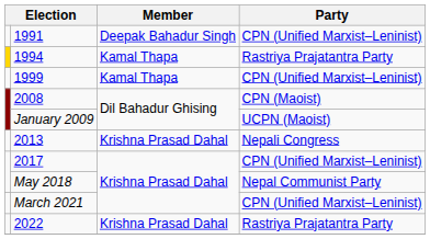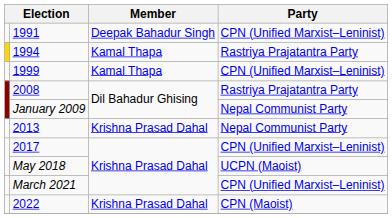2008 | Party: CPN (Maoist) -> Rastriya Prajatantra Party
January 2009 | Party: UCPN (Maoist) -> Nepal Communist Party
2013 | Party: Nepali Congress -> Nepal Communist Party
May 2018 | Party: Nepal Communist Party -> UCPN (Maoist)
2022 | Party: Rastriya Prajatantra Party -> CPN (Maoist)
